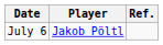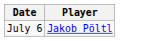- column: Ref.
